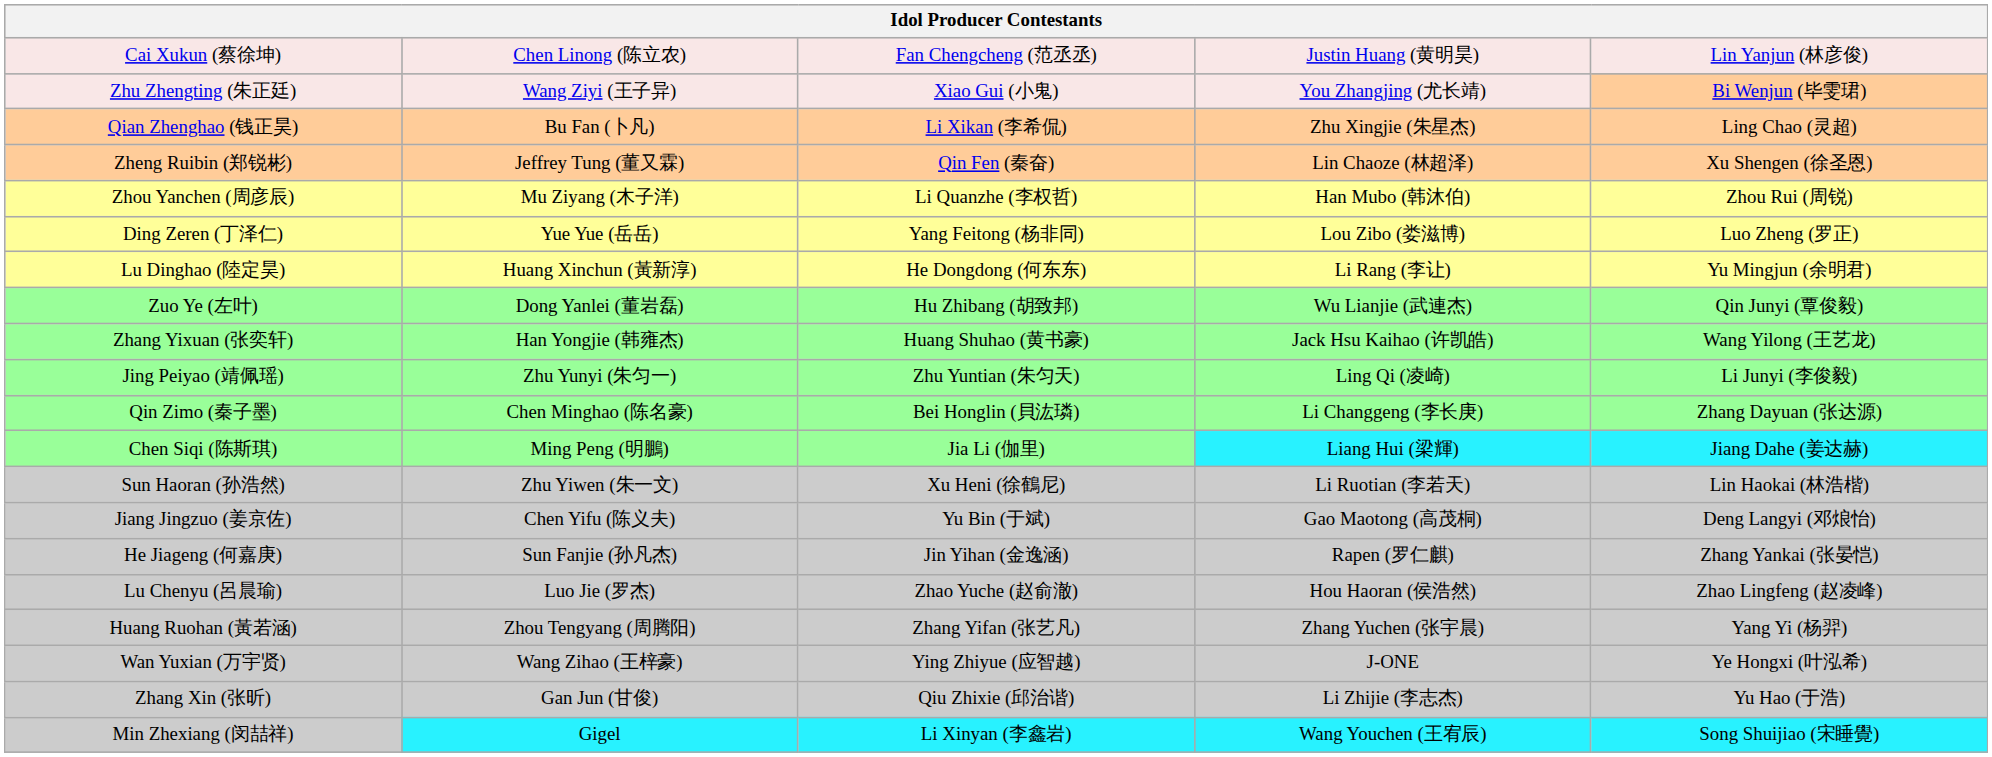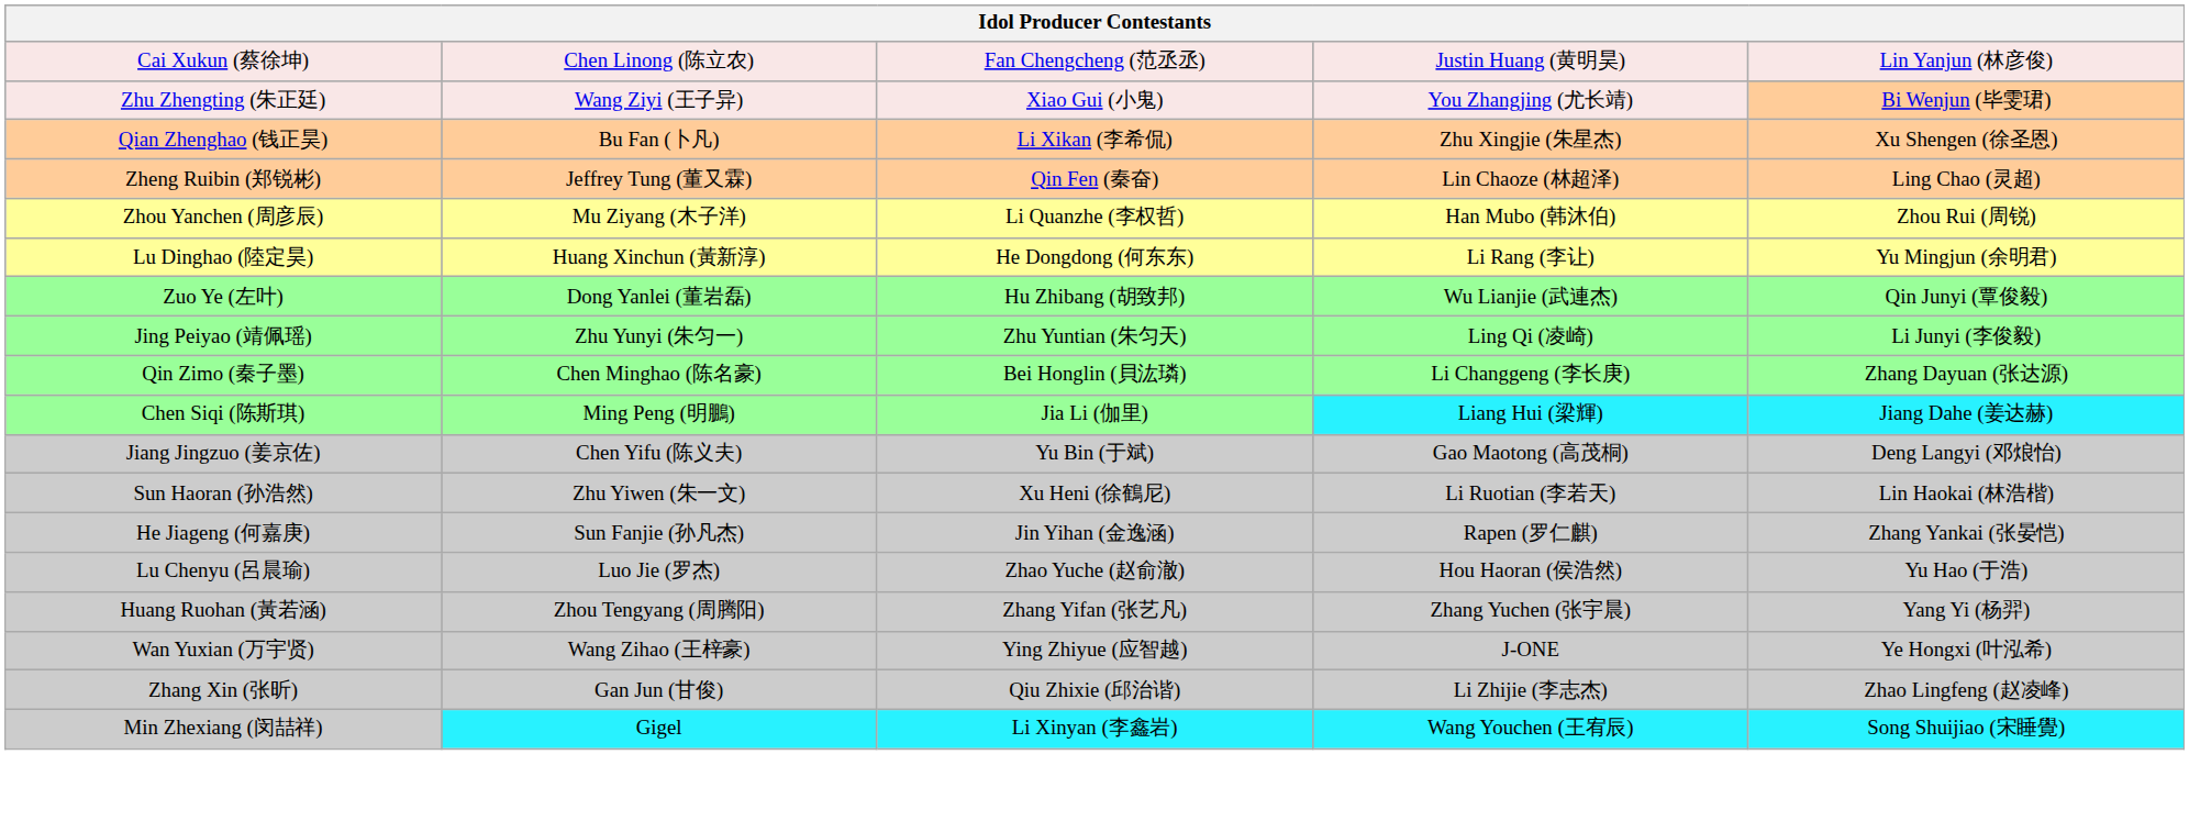Qian Zhenghao (钱正昊) | column 5: Ling Chao (灵超) -> Xu Shengen (徐圣恩)
Zheng Ruibin (郑锐彬) | column 5: Xu Shengen (徐圣恩) -> Ling Chao (灵超)
- row: Ding Zeren (丁泽仁) | Yue Yue (岳岳) | Yang Feitong (杨非同) | Lou Zibo (娄滋博) | Luo Zheng (罗正)
- row: Zhang Yixuan (张奕轩) | Han Yongjie (韩雍杰) | Huang Shuhao (黄书豪) | Jack Hsu Kaihao (许凯皓) | Wang Yilong (王艺龙)
rows swapped: Jiang Jingzuo (姜京佐) <-> Sun Haoran (孙浩然)
Lu Chenyu (呂晨瑜) | column 5: Zhao Lingfeng (赵凌峰) -> Yu Hao (于浩)
Zhang Xin (张昕) | column 5: Yu Hao (于浩) -> Zhao Lingfeng (赵凌峰)
